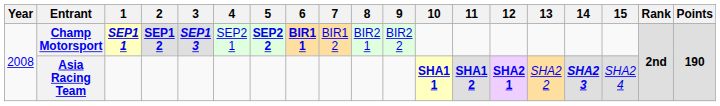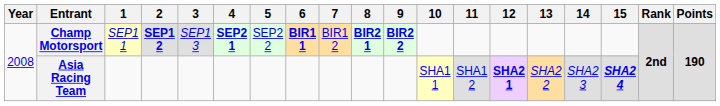Champ Motorsport | 1: bold -> normal
Champ Motorsport | 3: bold -> normal
Champ Motorsport | 4: normal -> bold
Champ Motorsport | 5: bold -> normal
Champ Motorsport | 8: normal -> bold
Champ Motorsport | 9: normal -> bold
Asia Racing Team | 10: bold -> normal
Asia Racing Team | 11: bold -> normal
Asia Racing Team | 14: bold -> normal
Asia Racing Team | 15: normal -> bold
